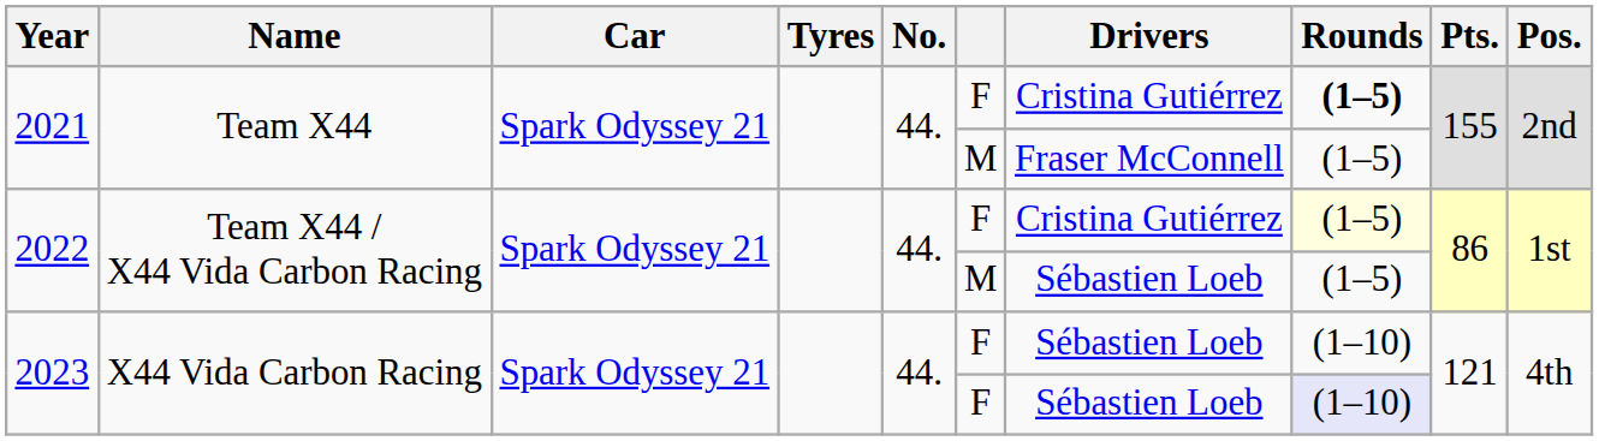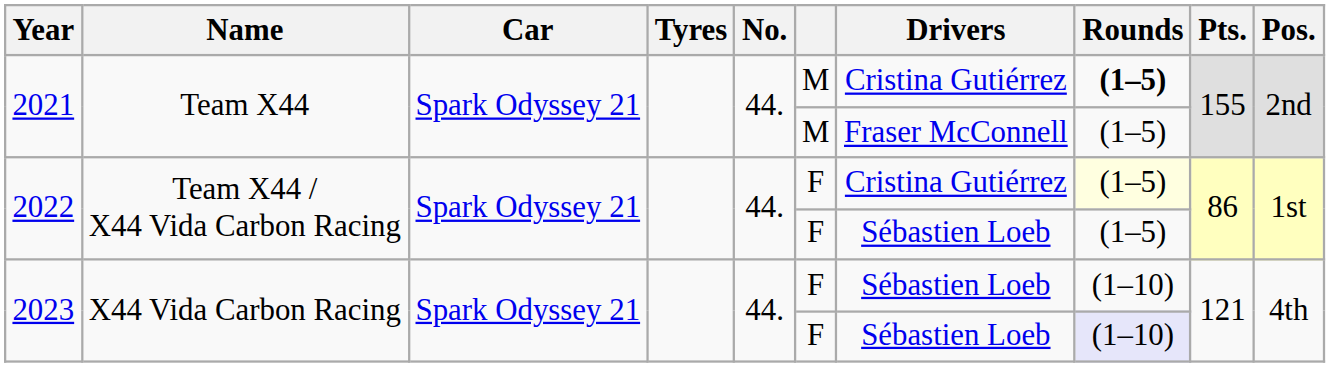row 2 | column 6: F -> M
row 5 | column 6: M -> F
